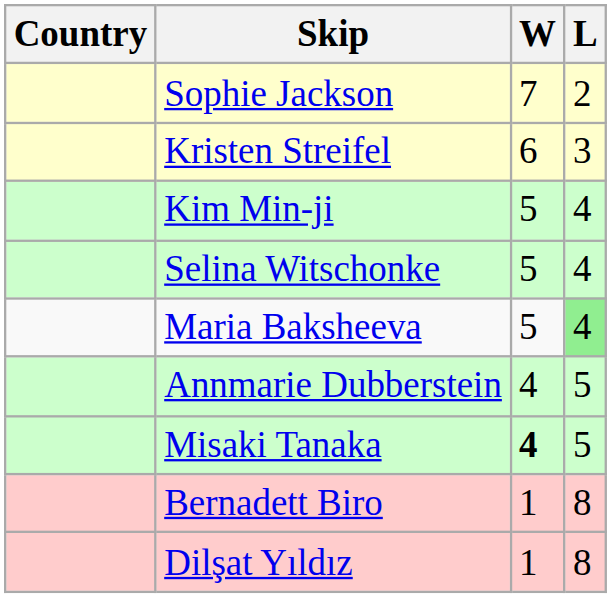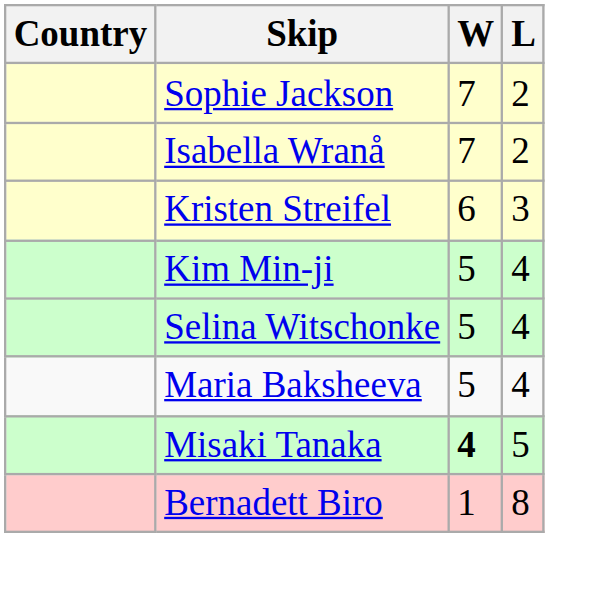+ row: Isabella Wranå | 7 | 2
Maria Baksheeva | L: lightgreen background -> no background
- row: Annmarie Dubberstein | 4 | 5
- row: Dilşat Yıldız | 1 | 8
